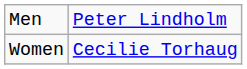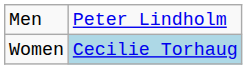Women | column 2: no background -> lightblue background
